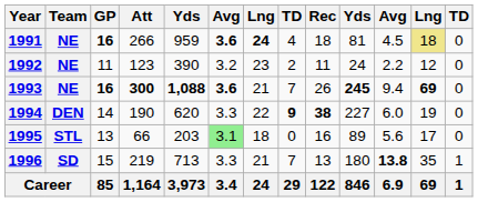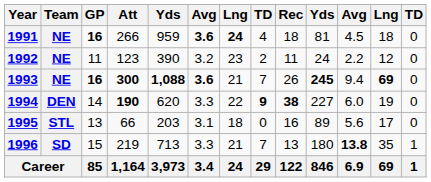1991 | column 12: khaki background -> no background
1994 | Att: normal -> bold
1995 | column 6: lightgreen background -> no background
